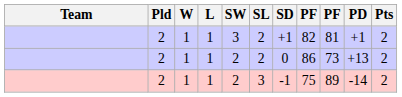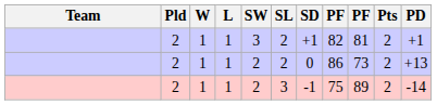columns swapped: PD <-> Pts
